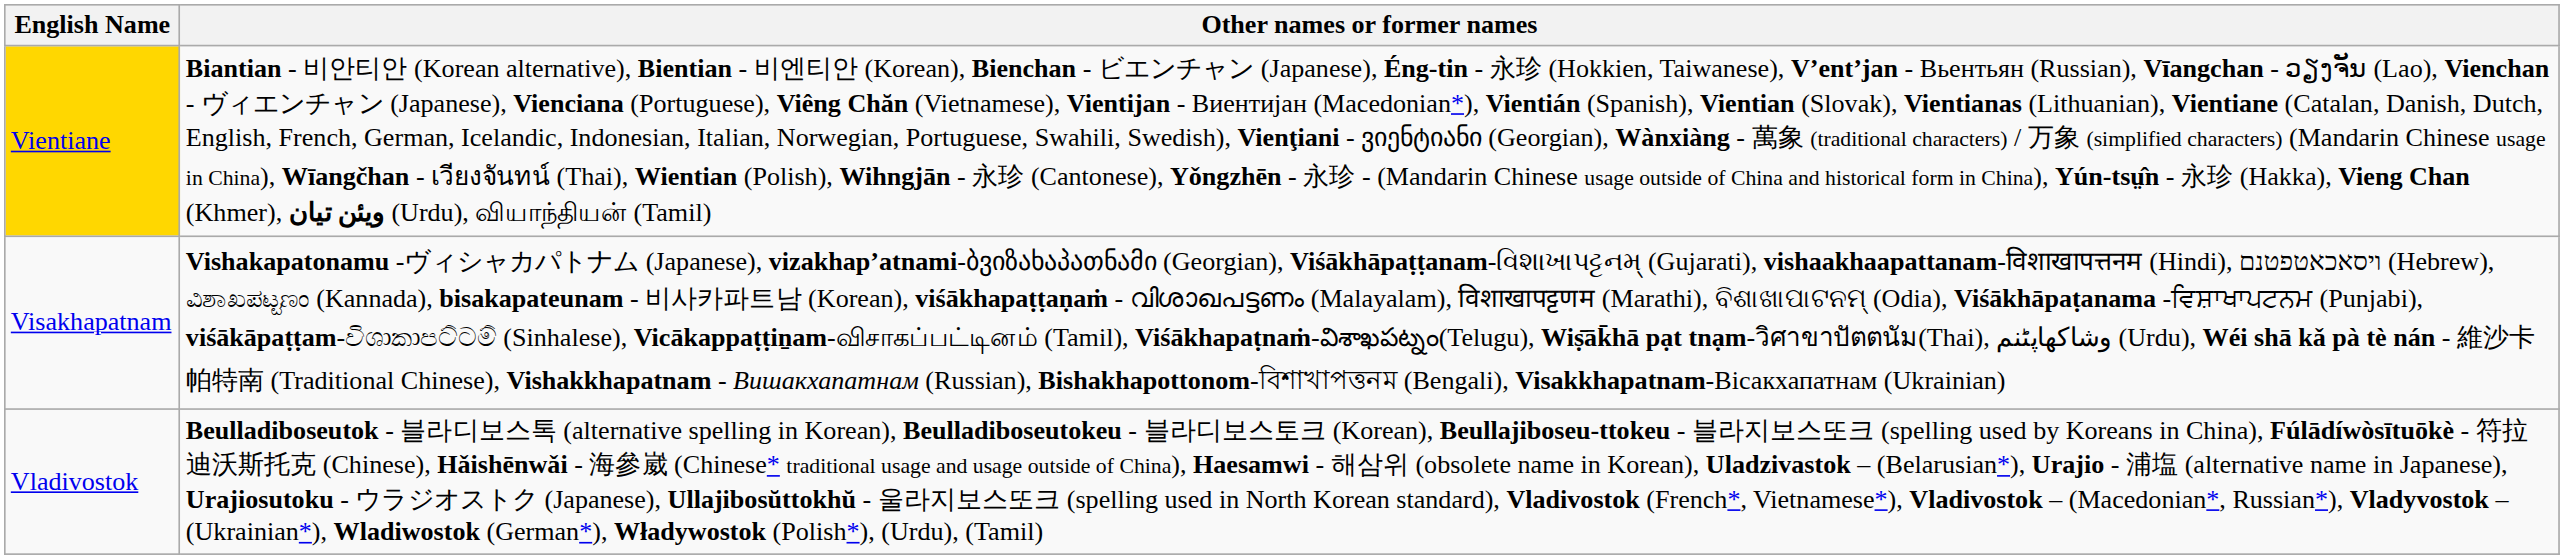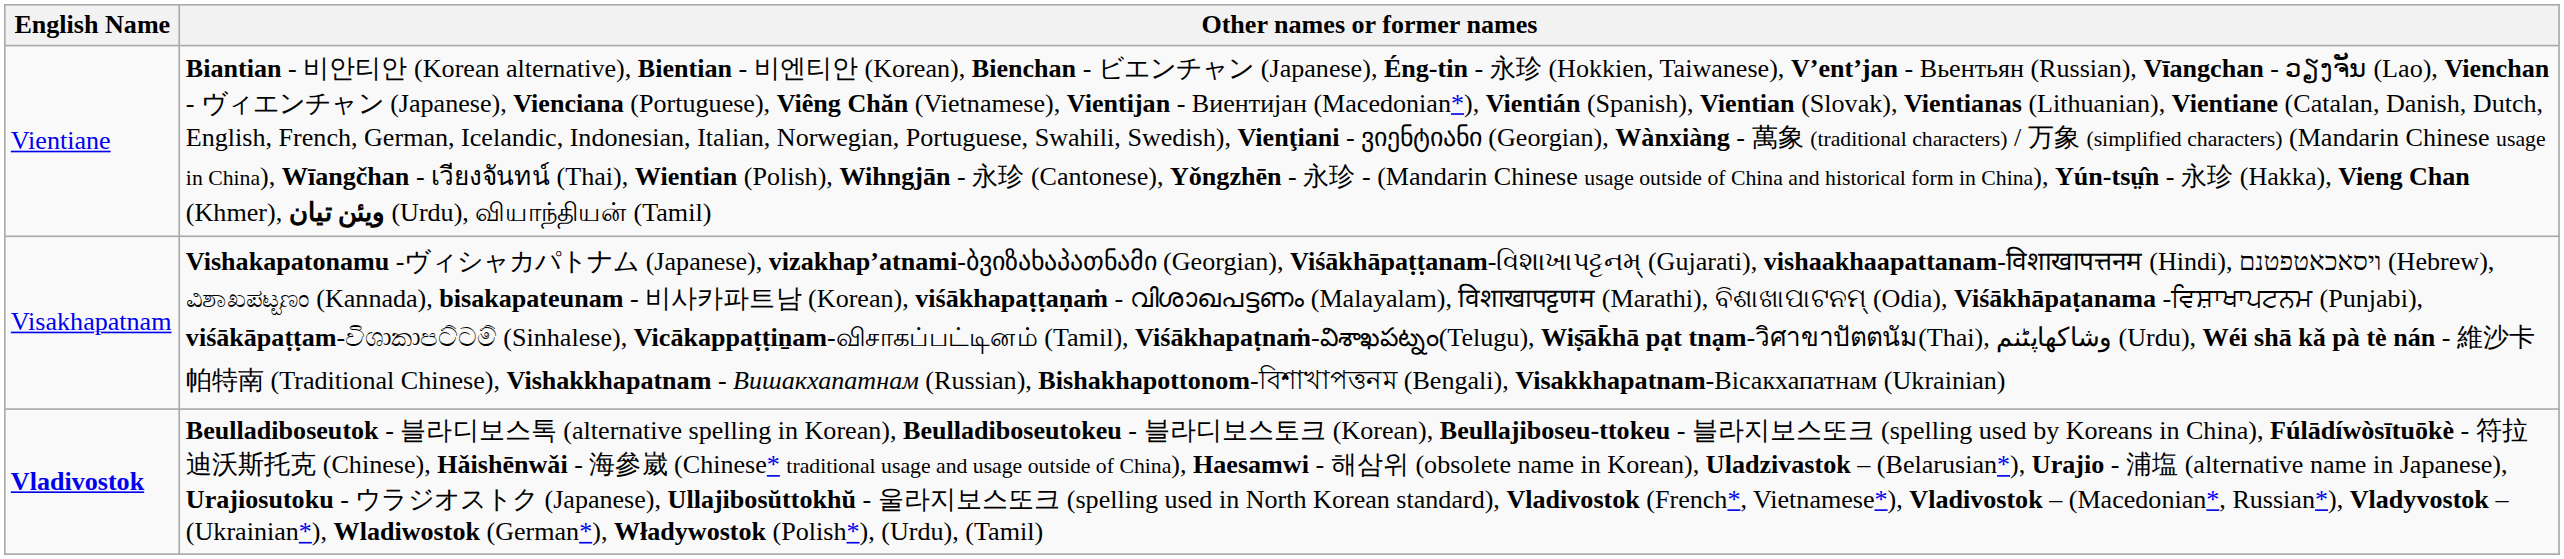Vientiane | English Name: gold background -> no background
Vladivostok | English Name: normal -> bold
